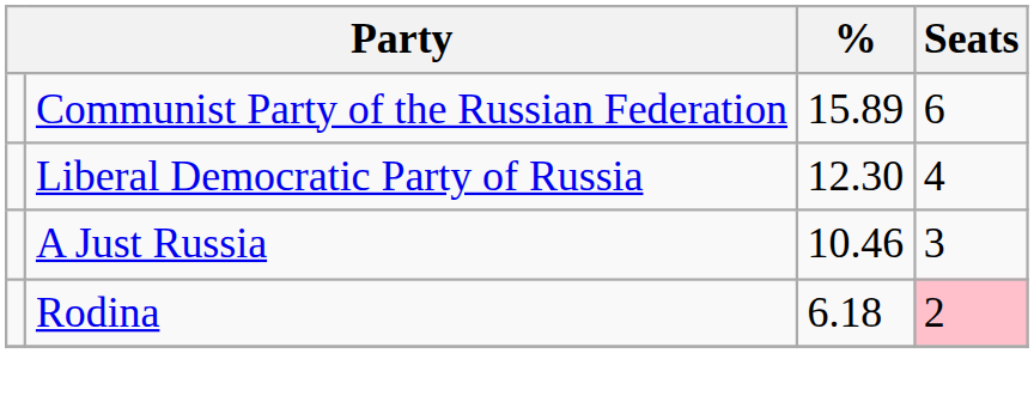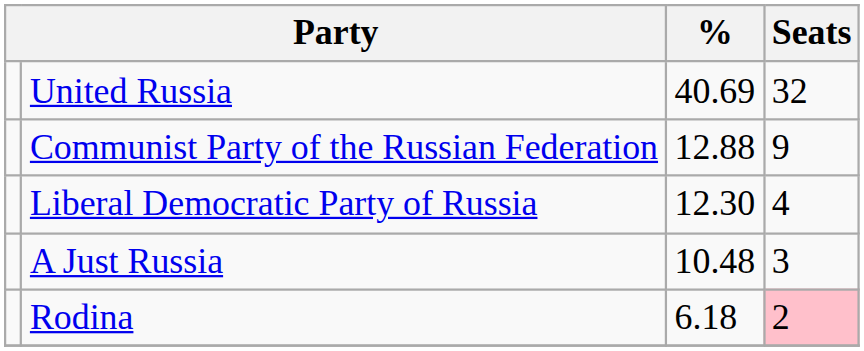+ row: United Russia | 40.69 | 32
Communist Party of the Russian Federation | %: 15.89 -> 12.88
Communist Party of the Russian Federation | Seats: 6 -> 9
A Just Russia | %: 10.46 -> 10.48
